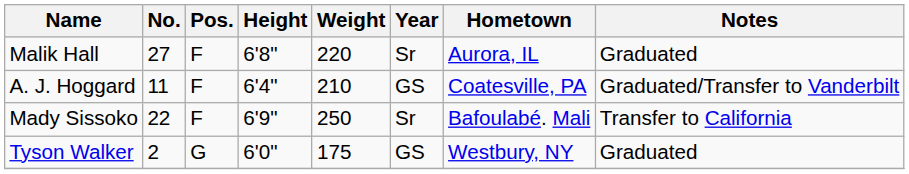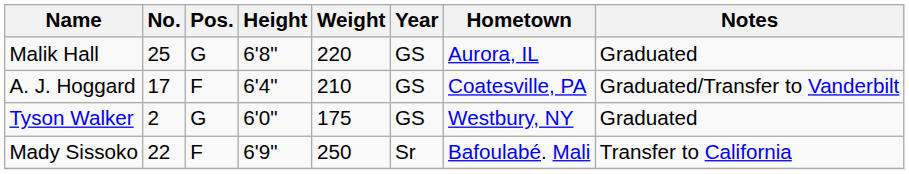Malik Hall | No.: 27 -> 25
Malik Hall | Pos.: F -> G
Malik Hall | Year: Sr -> GS
A. J. Hoggard | No.: 11 -> 17
rows swapped: Mady Sissoko <-> Tyson Walker
